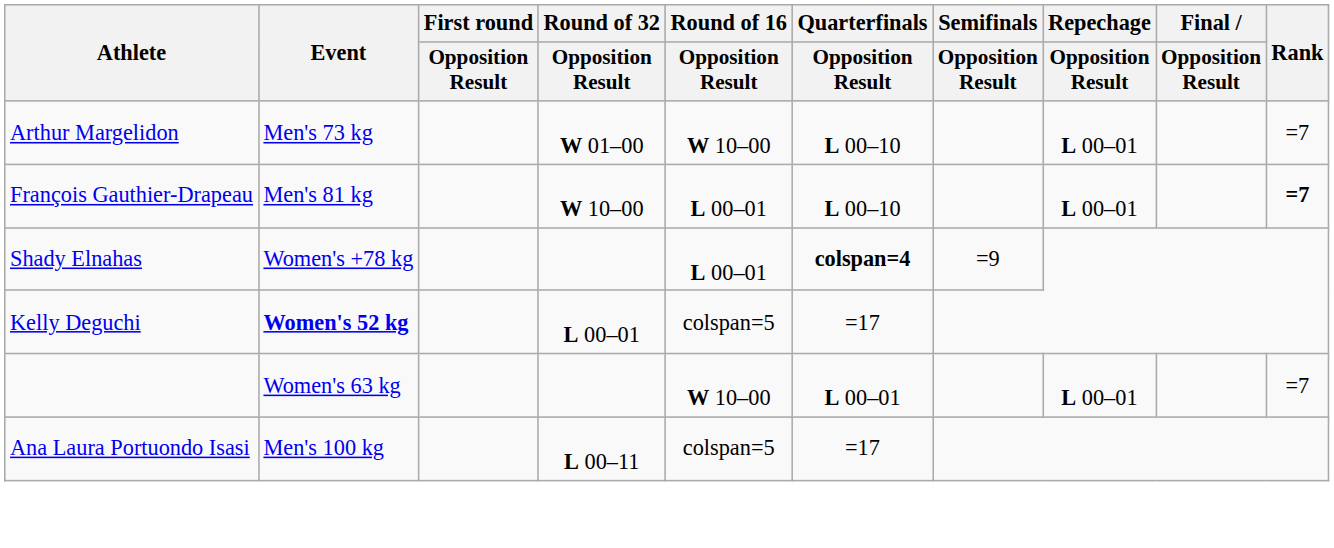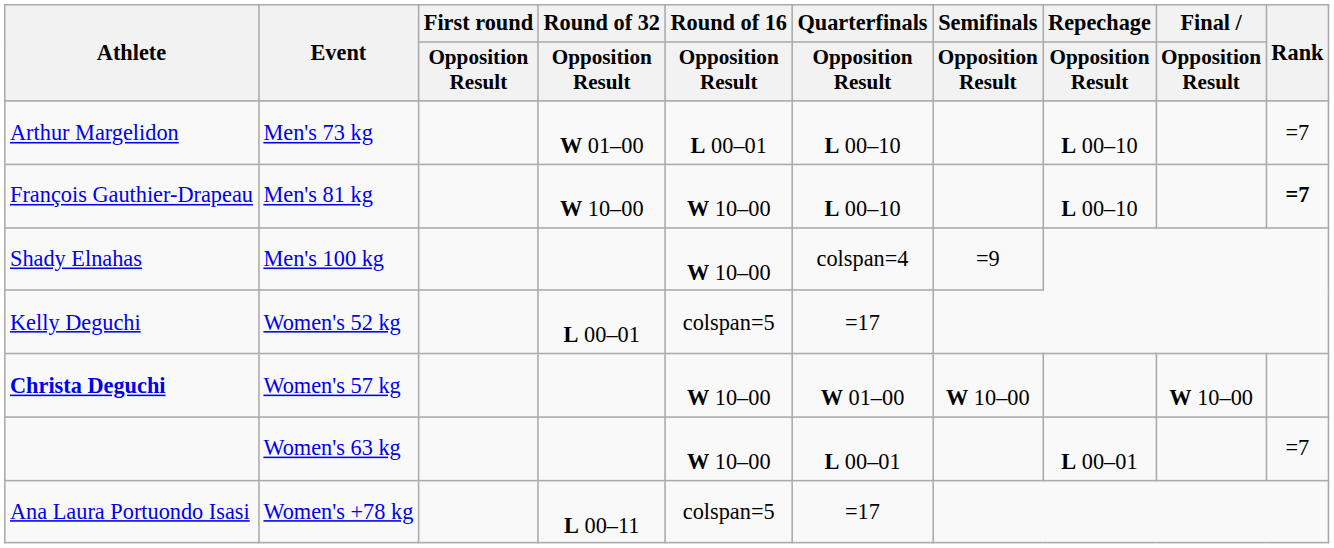Arthur Margelidon | Round of 16 / Opposition Result: W 10–00 -> L 00–01
Arthur Margelidon | Repechage / Opposition Result: L 00–01 -> L 00–10
François Gauthier-Drapeau | Round of 16 / Opposition Result: L 00–01 -> W 10–00
François Gauthier-Drapeau | Repechage / Opposition Result: L 00–01 -> L 00–10
Shady Elnahas | Event: Women's +78 kg -> Men's 100 kg
Shady Elnahas | Round of 16 / Opposition Result: L 00–01 -> W 10–00
Shady Elnahas | Quarterfinals / Opposition Result: bold -> normal
Kelly Deguchi | Event: bold -> normal
+ row: Christa Deguchi | Women's 57 kg | W 10–00 | W 01–00 | W 10–00 | W 10–00
Ana Laura Portuondo Isasi | Event: Men's 100 kg -> Women's +78 kg
